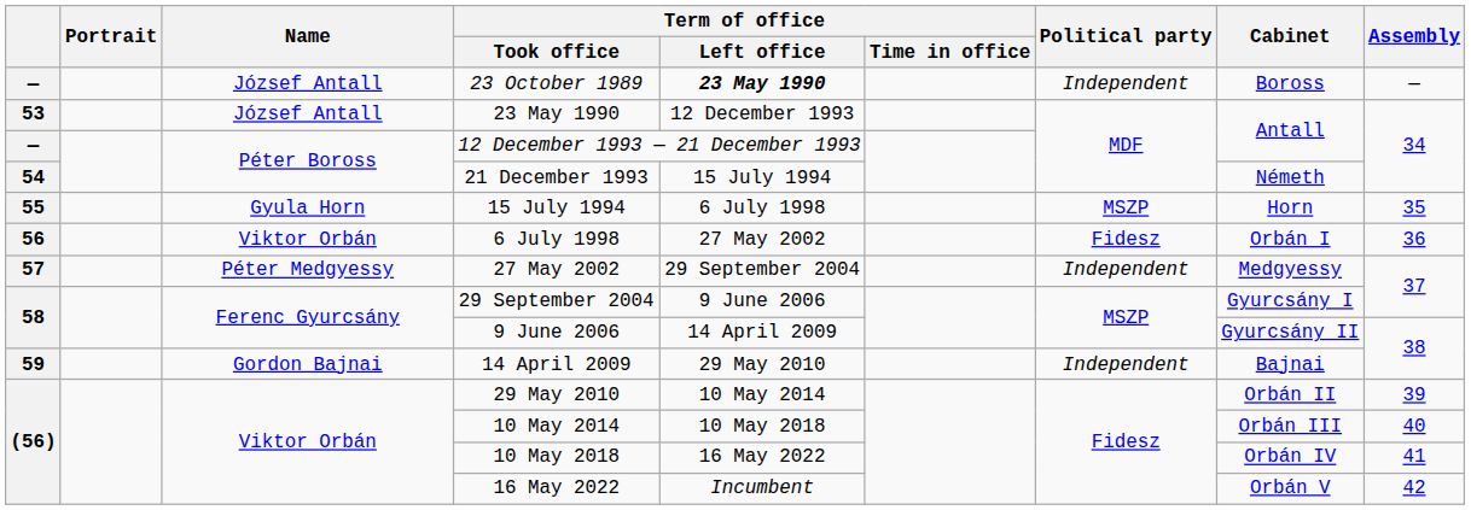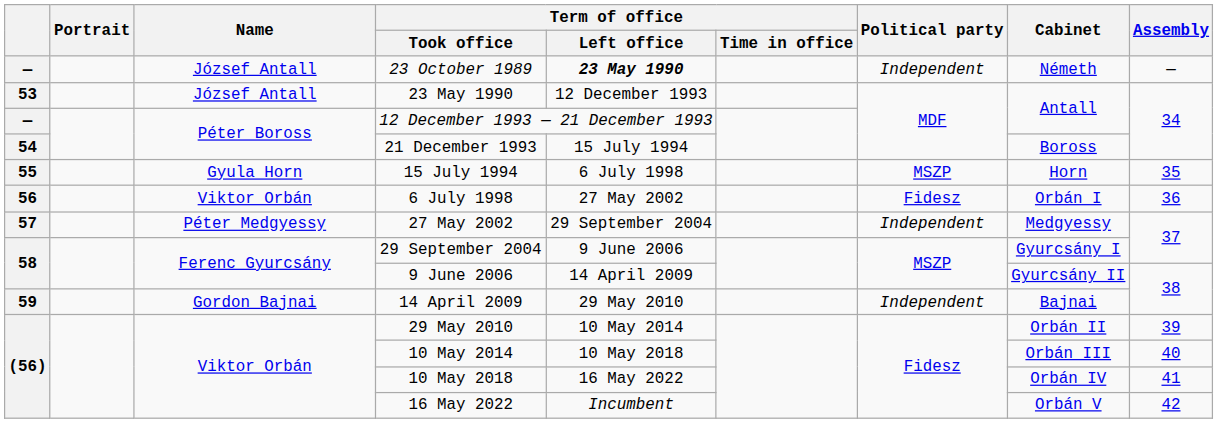23 October 1989 | Cabinet: Boross -> Németh
21 December 1993 | Cabinet: Németh -> Boross
